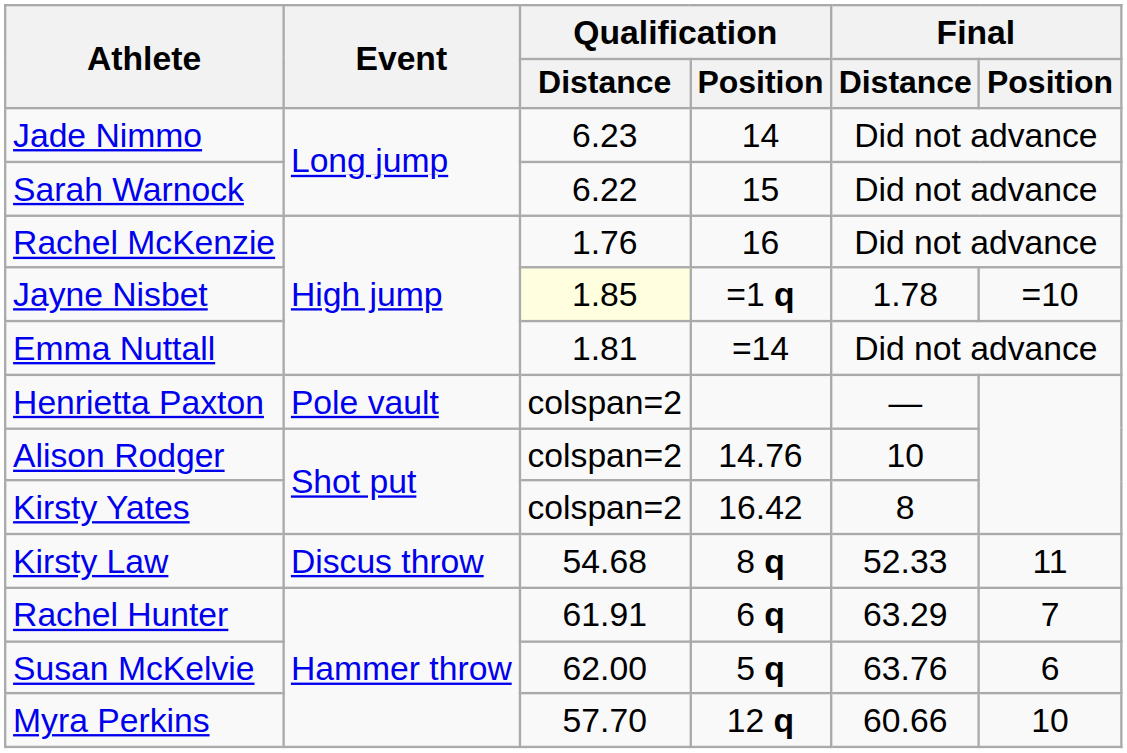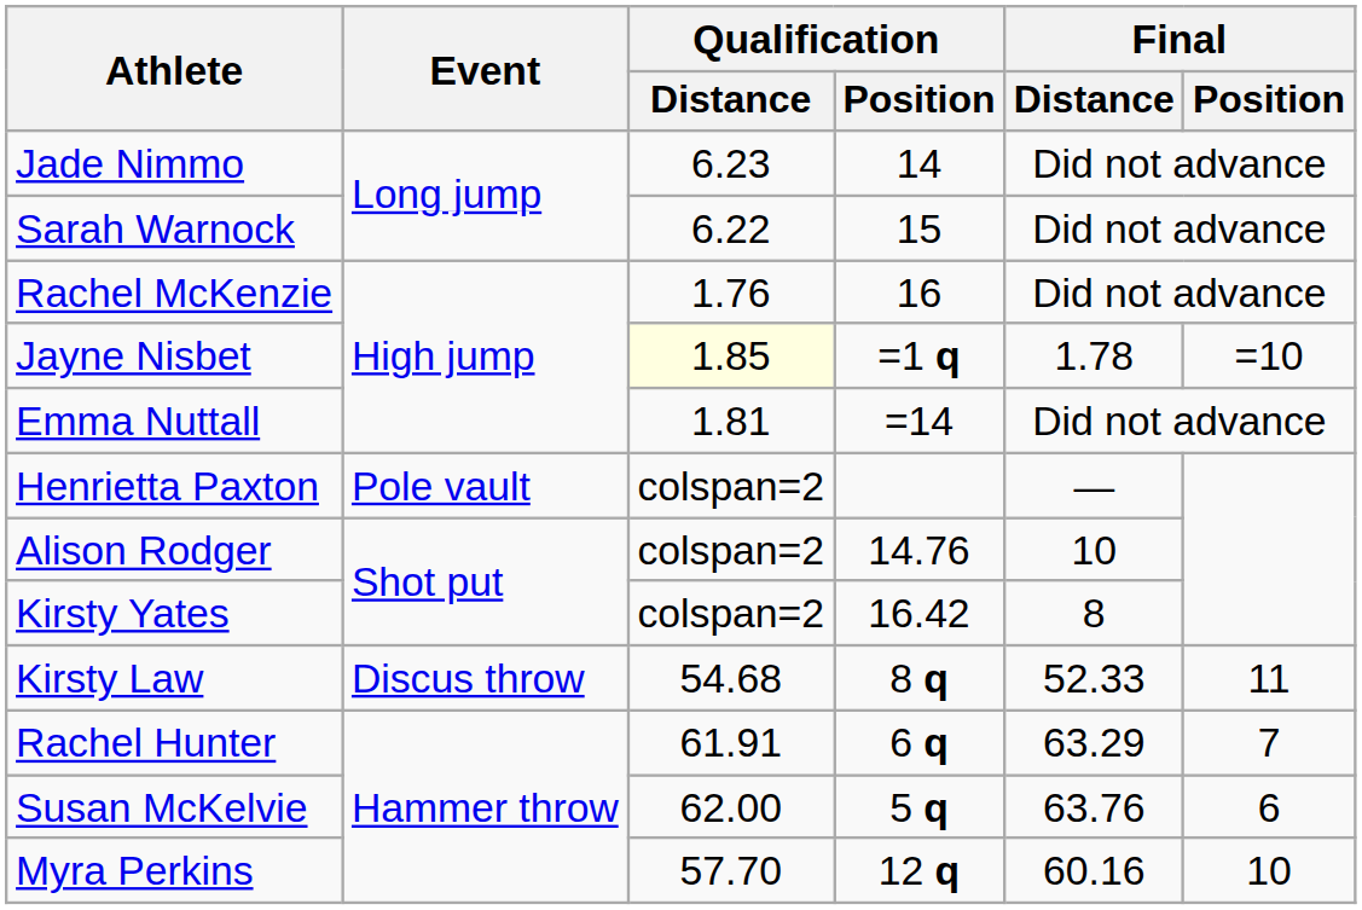Myra Perkins | Final / Distance: 60.66 -> 60.16
